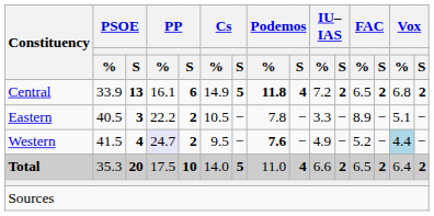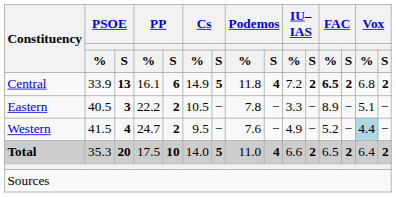Central | Podemos / %: bold -> normal
Central | FAC / %: normal -> bold
Western | PP / %: lavender background -> no background
Western | Podemos / %: bold -> normal
